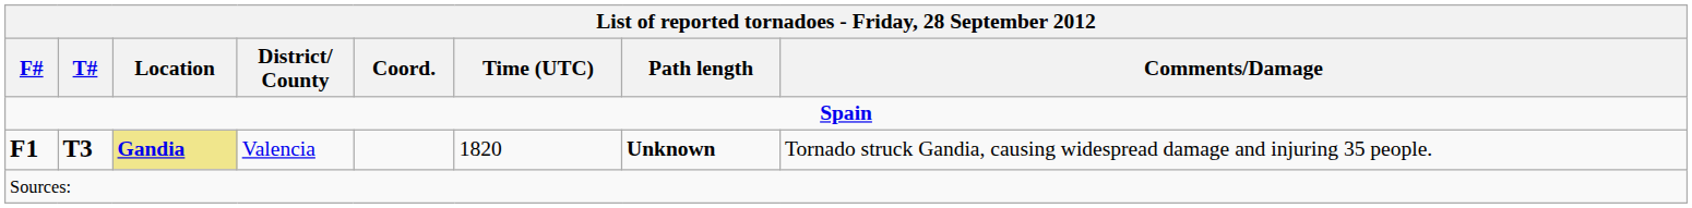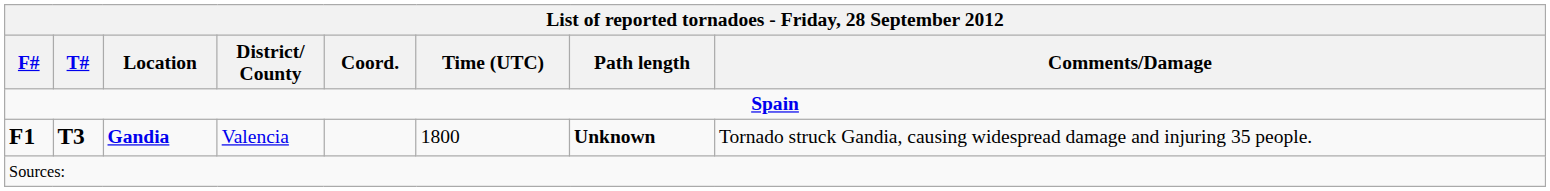F1 | Location: khaki background -> no background
F1 | Time (UTC): 1820 -> 1800
